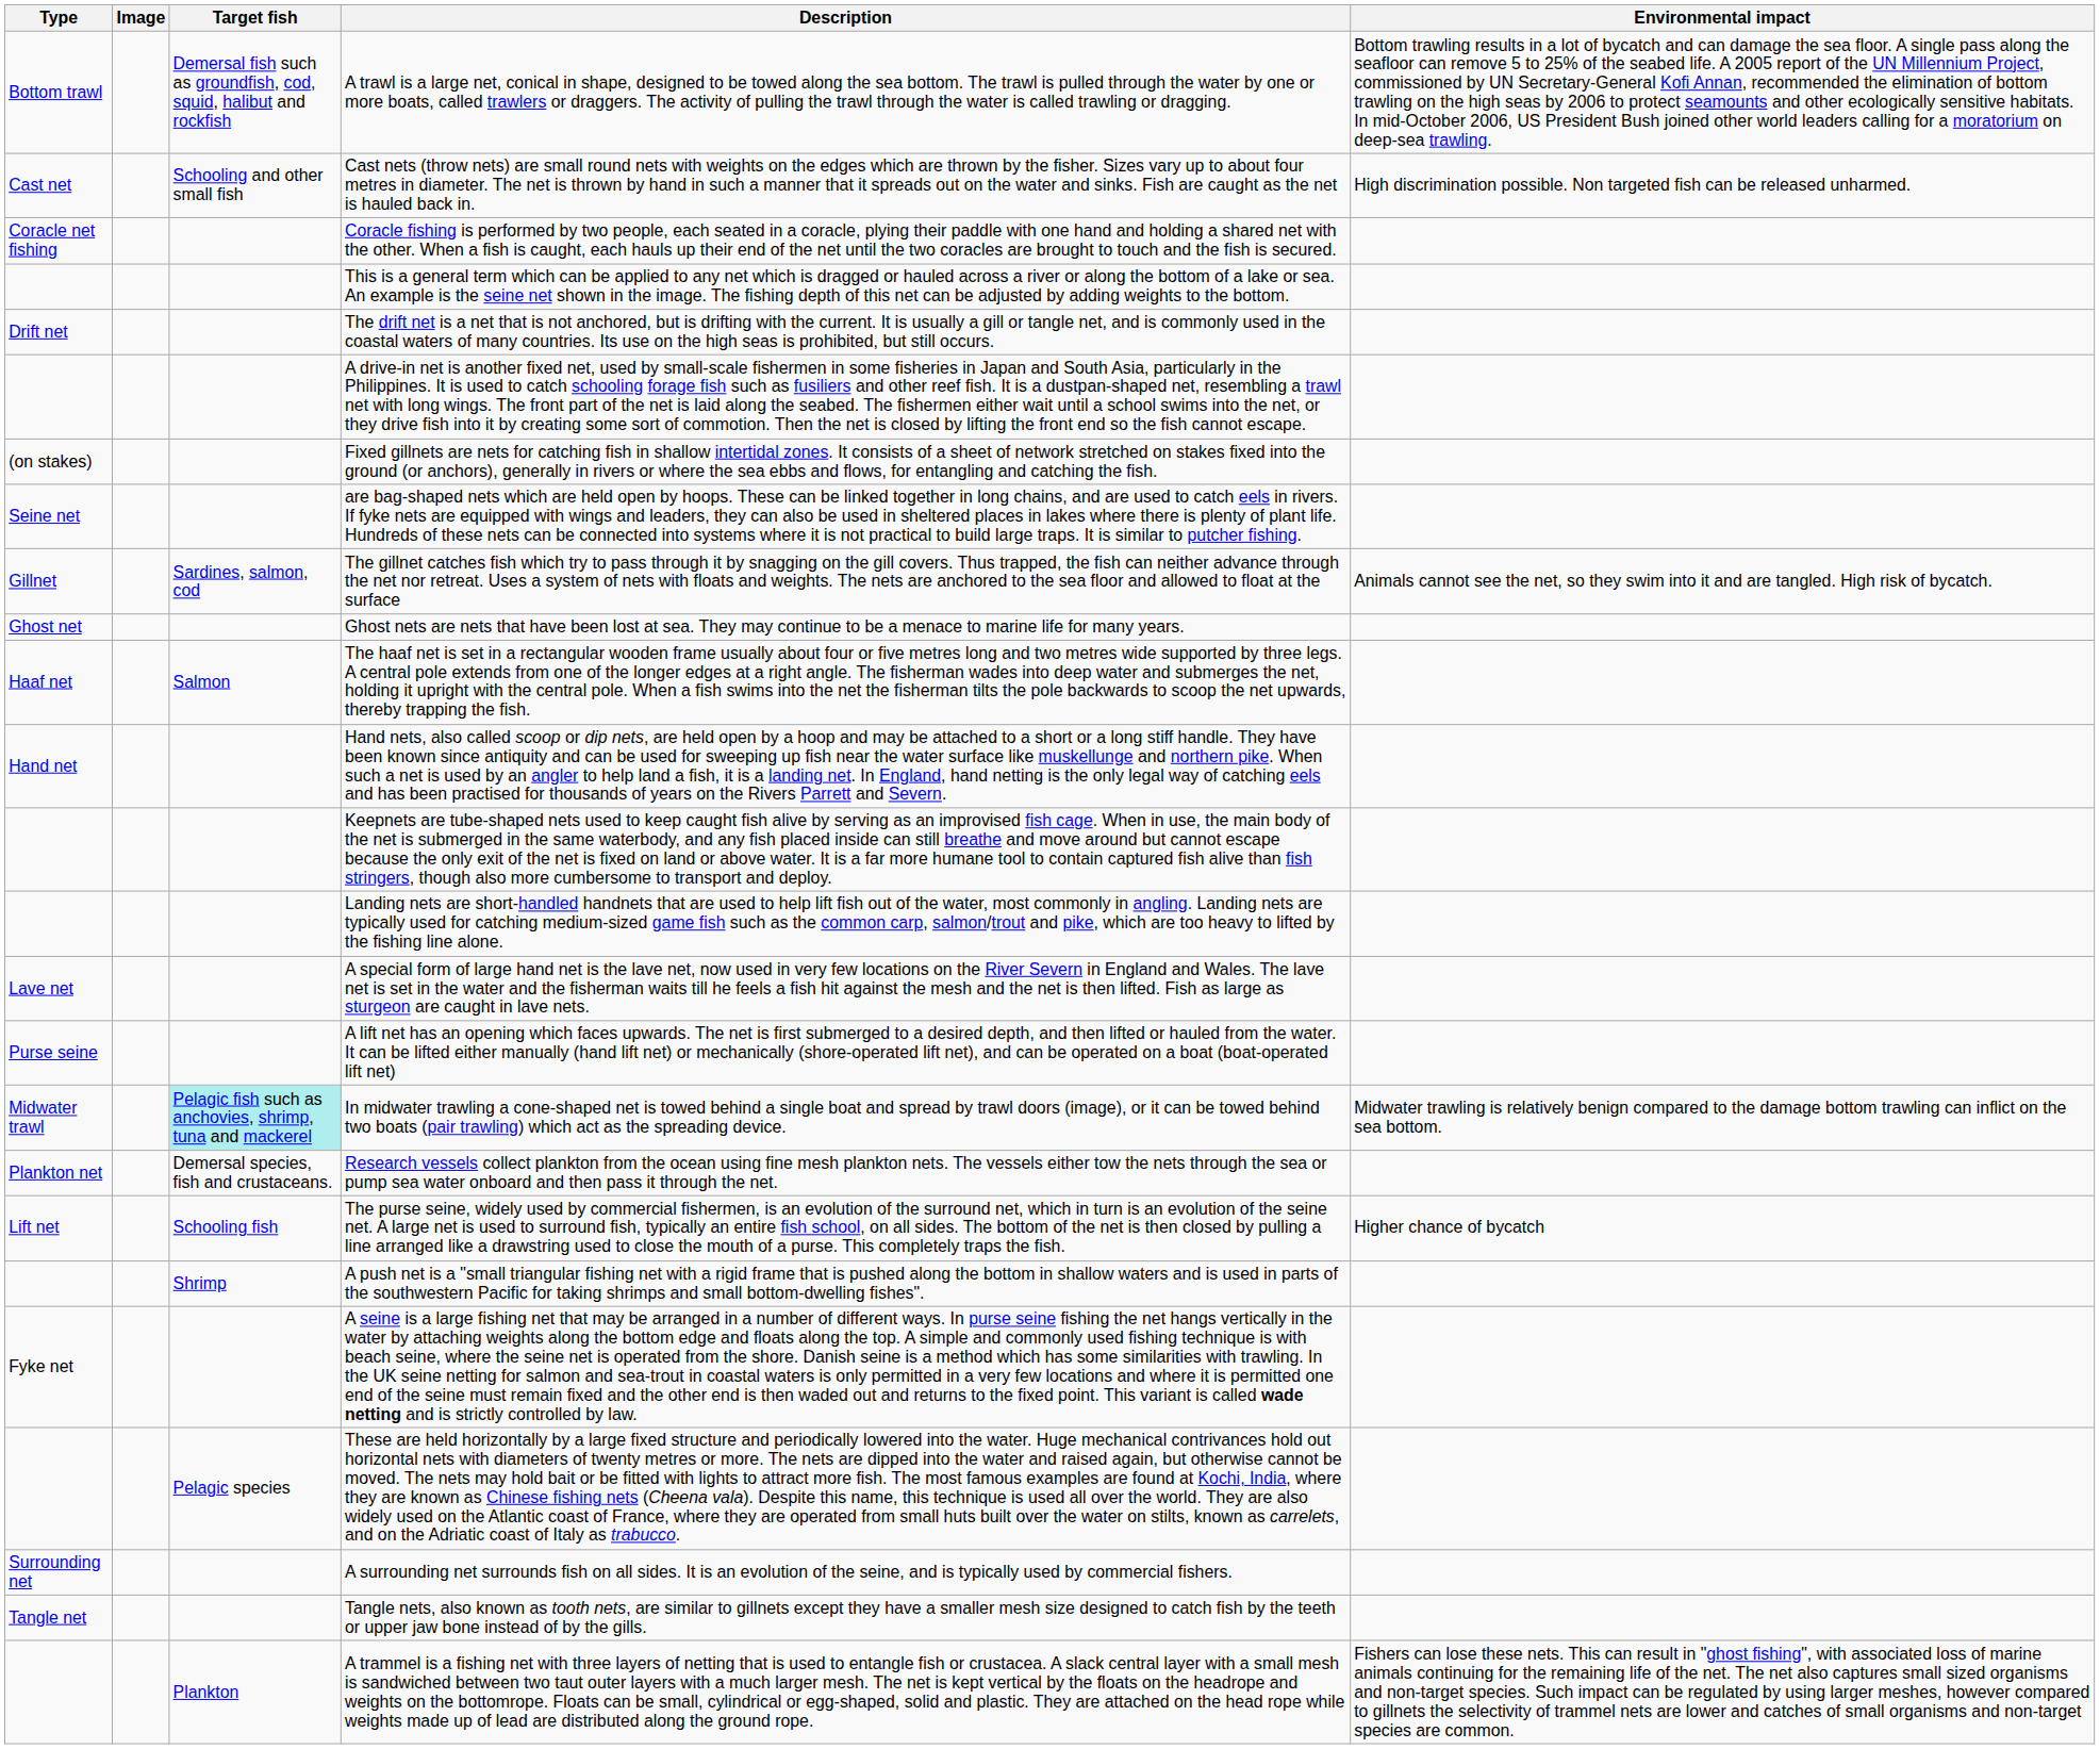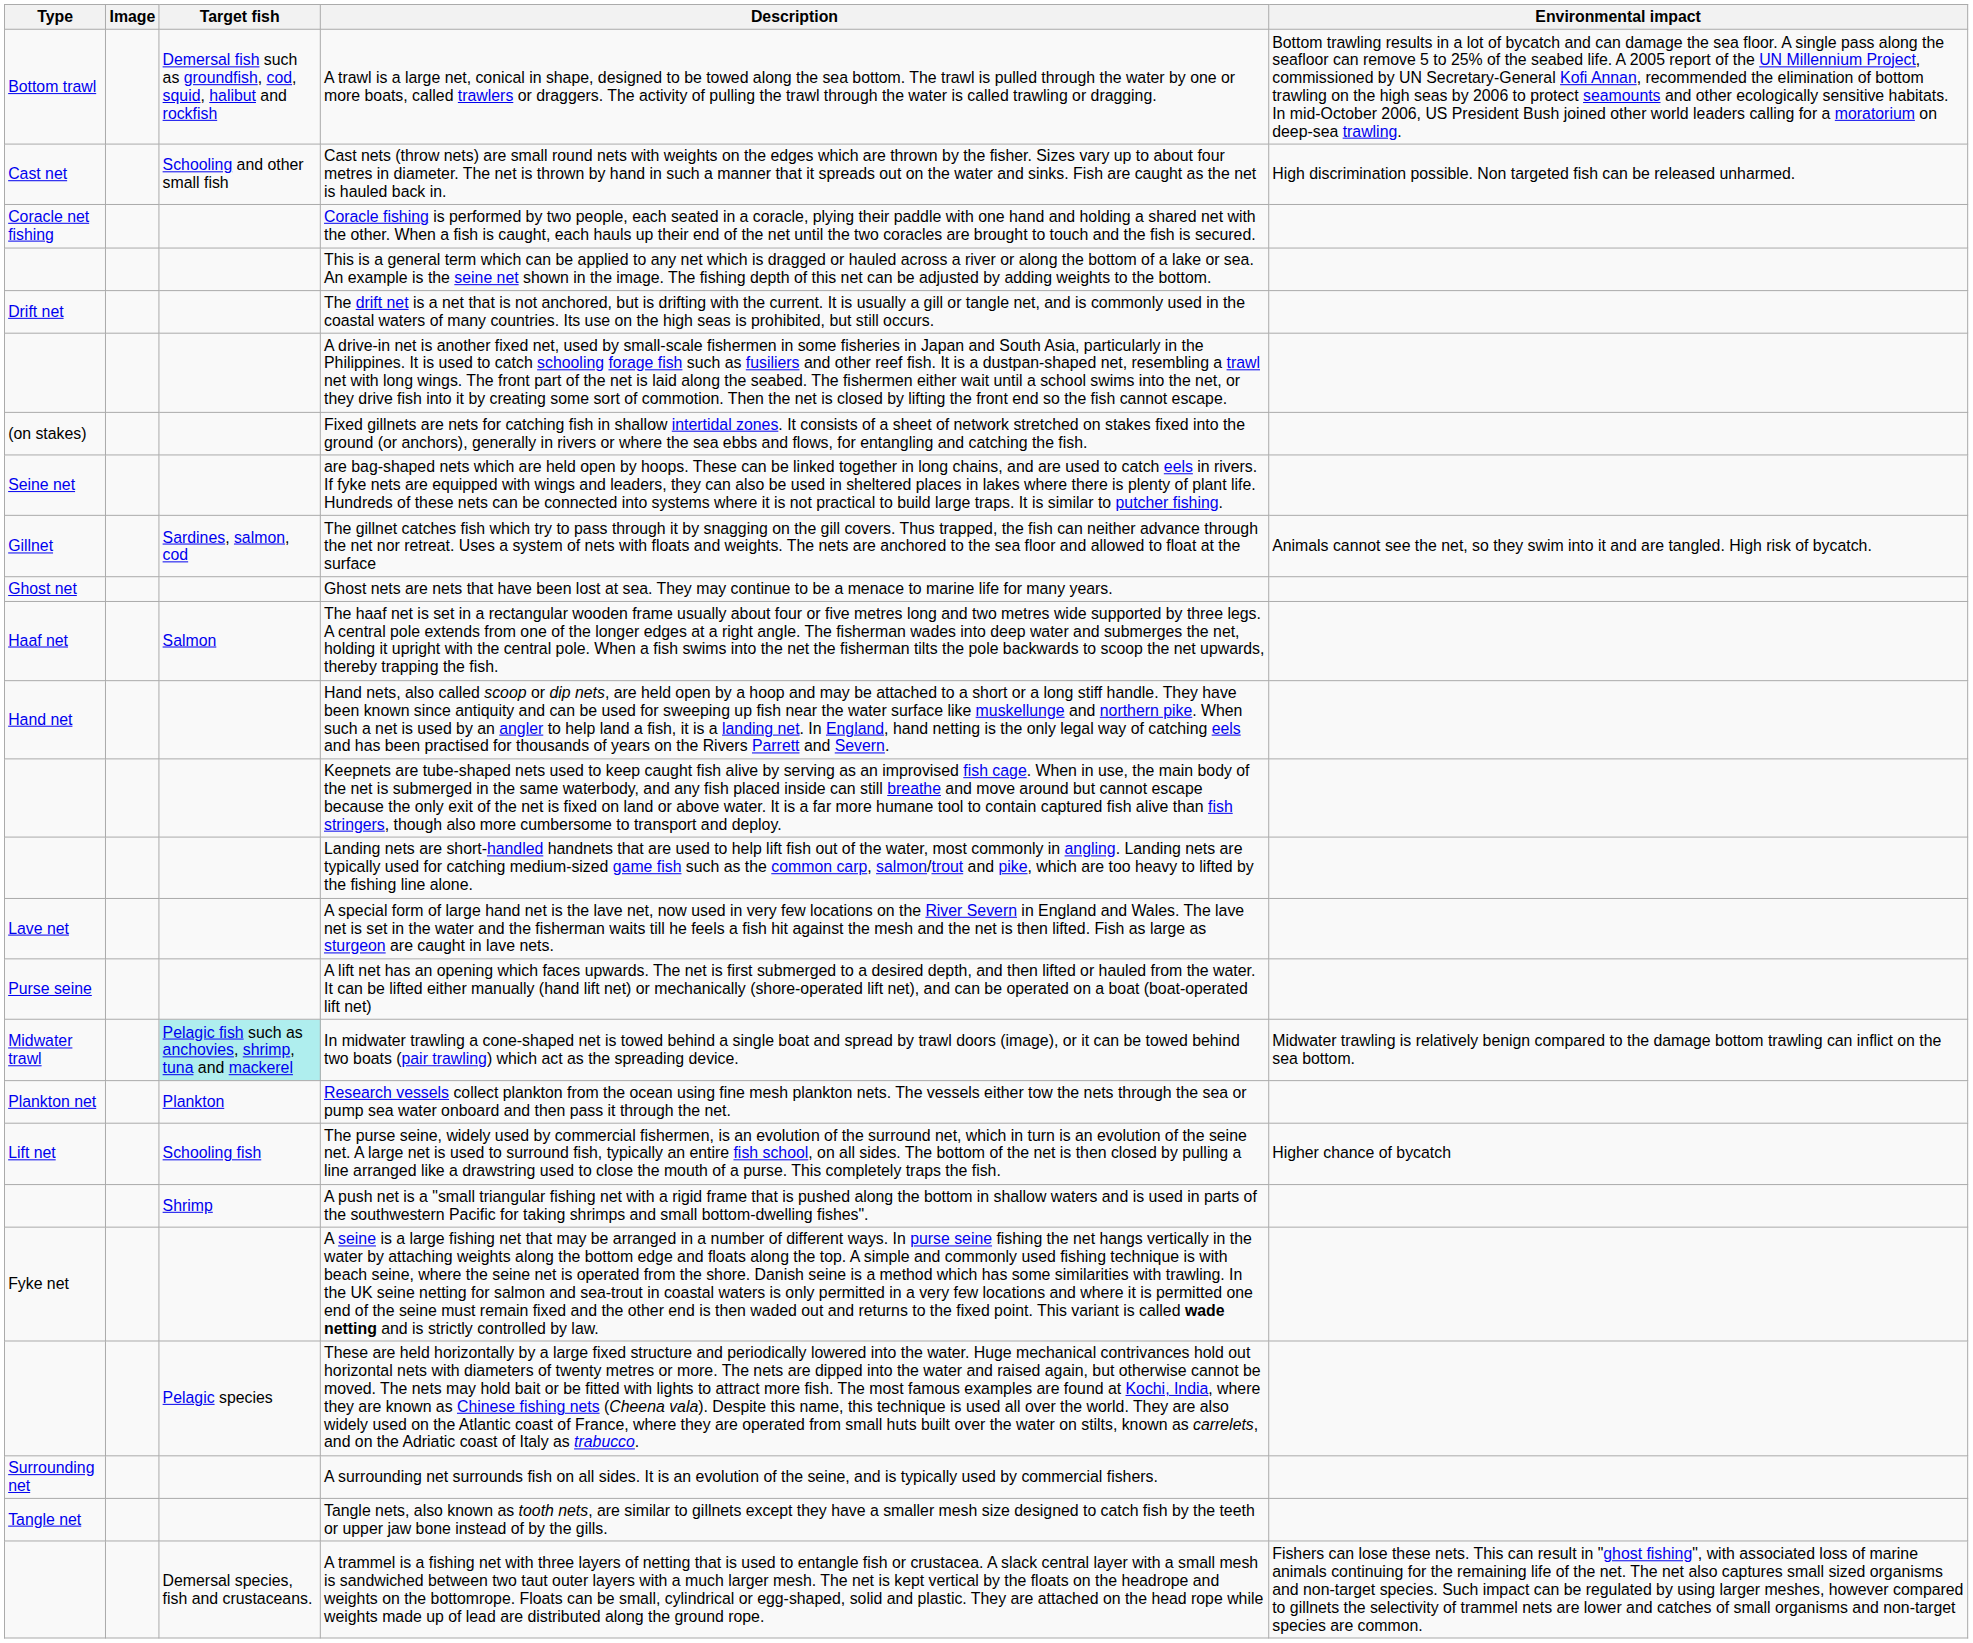row 19 | Target fish: Demersal species, fish and crustaceans. -> Plankton
row 26 | Target fish: Plankton -> Demersal species, fish and crustaceans.
